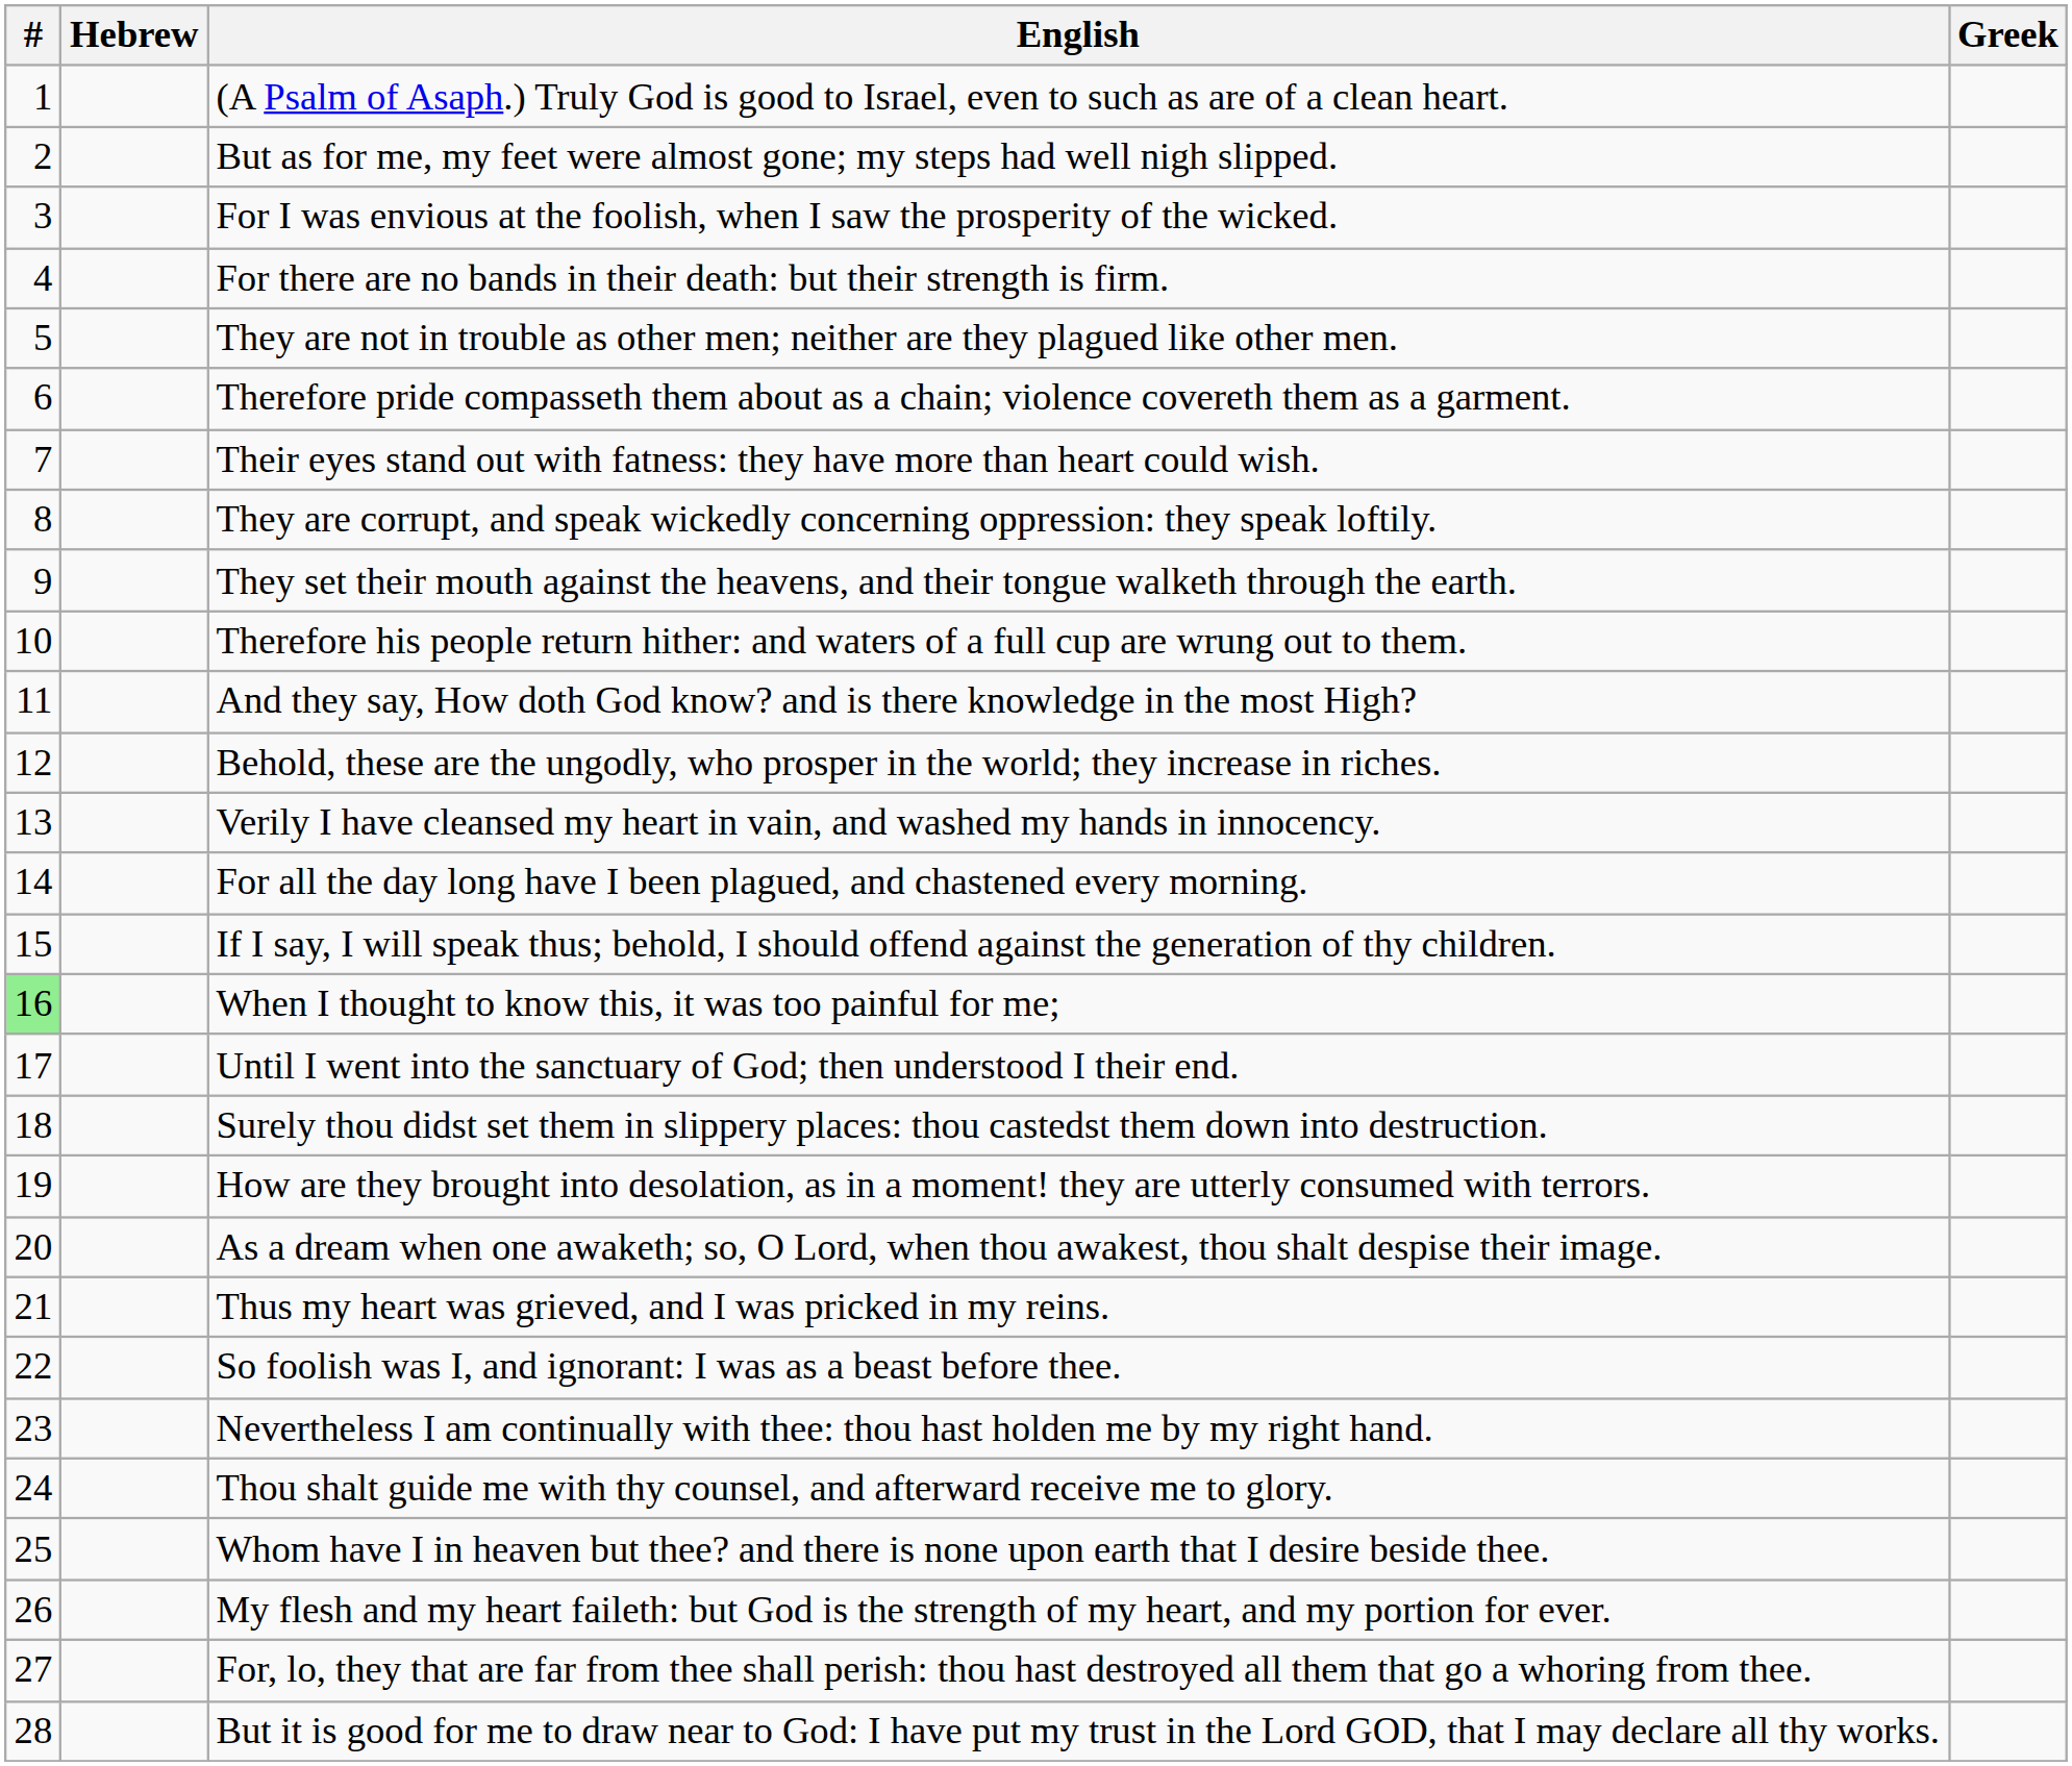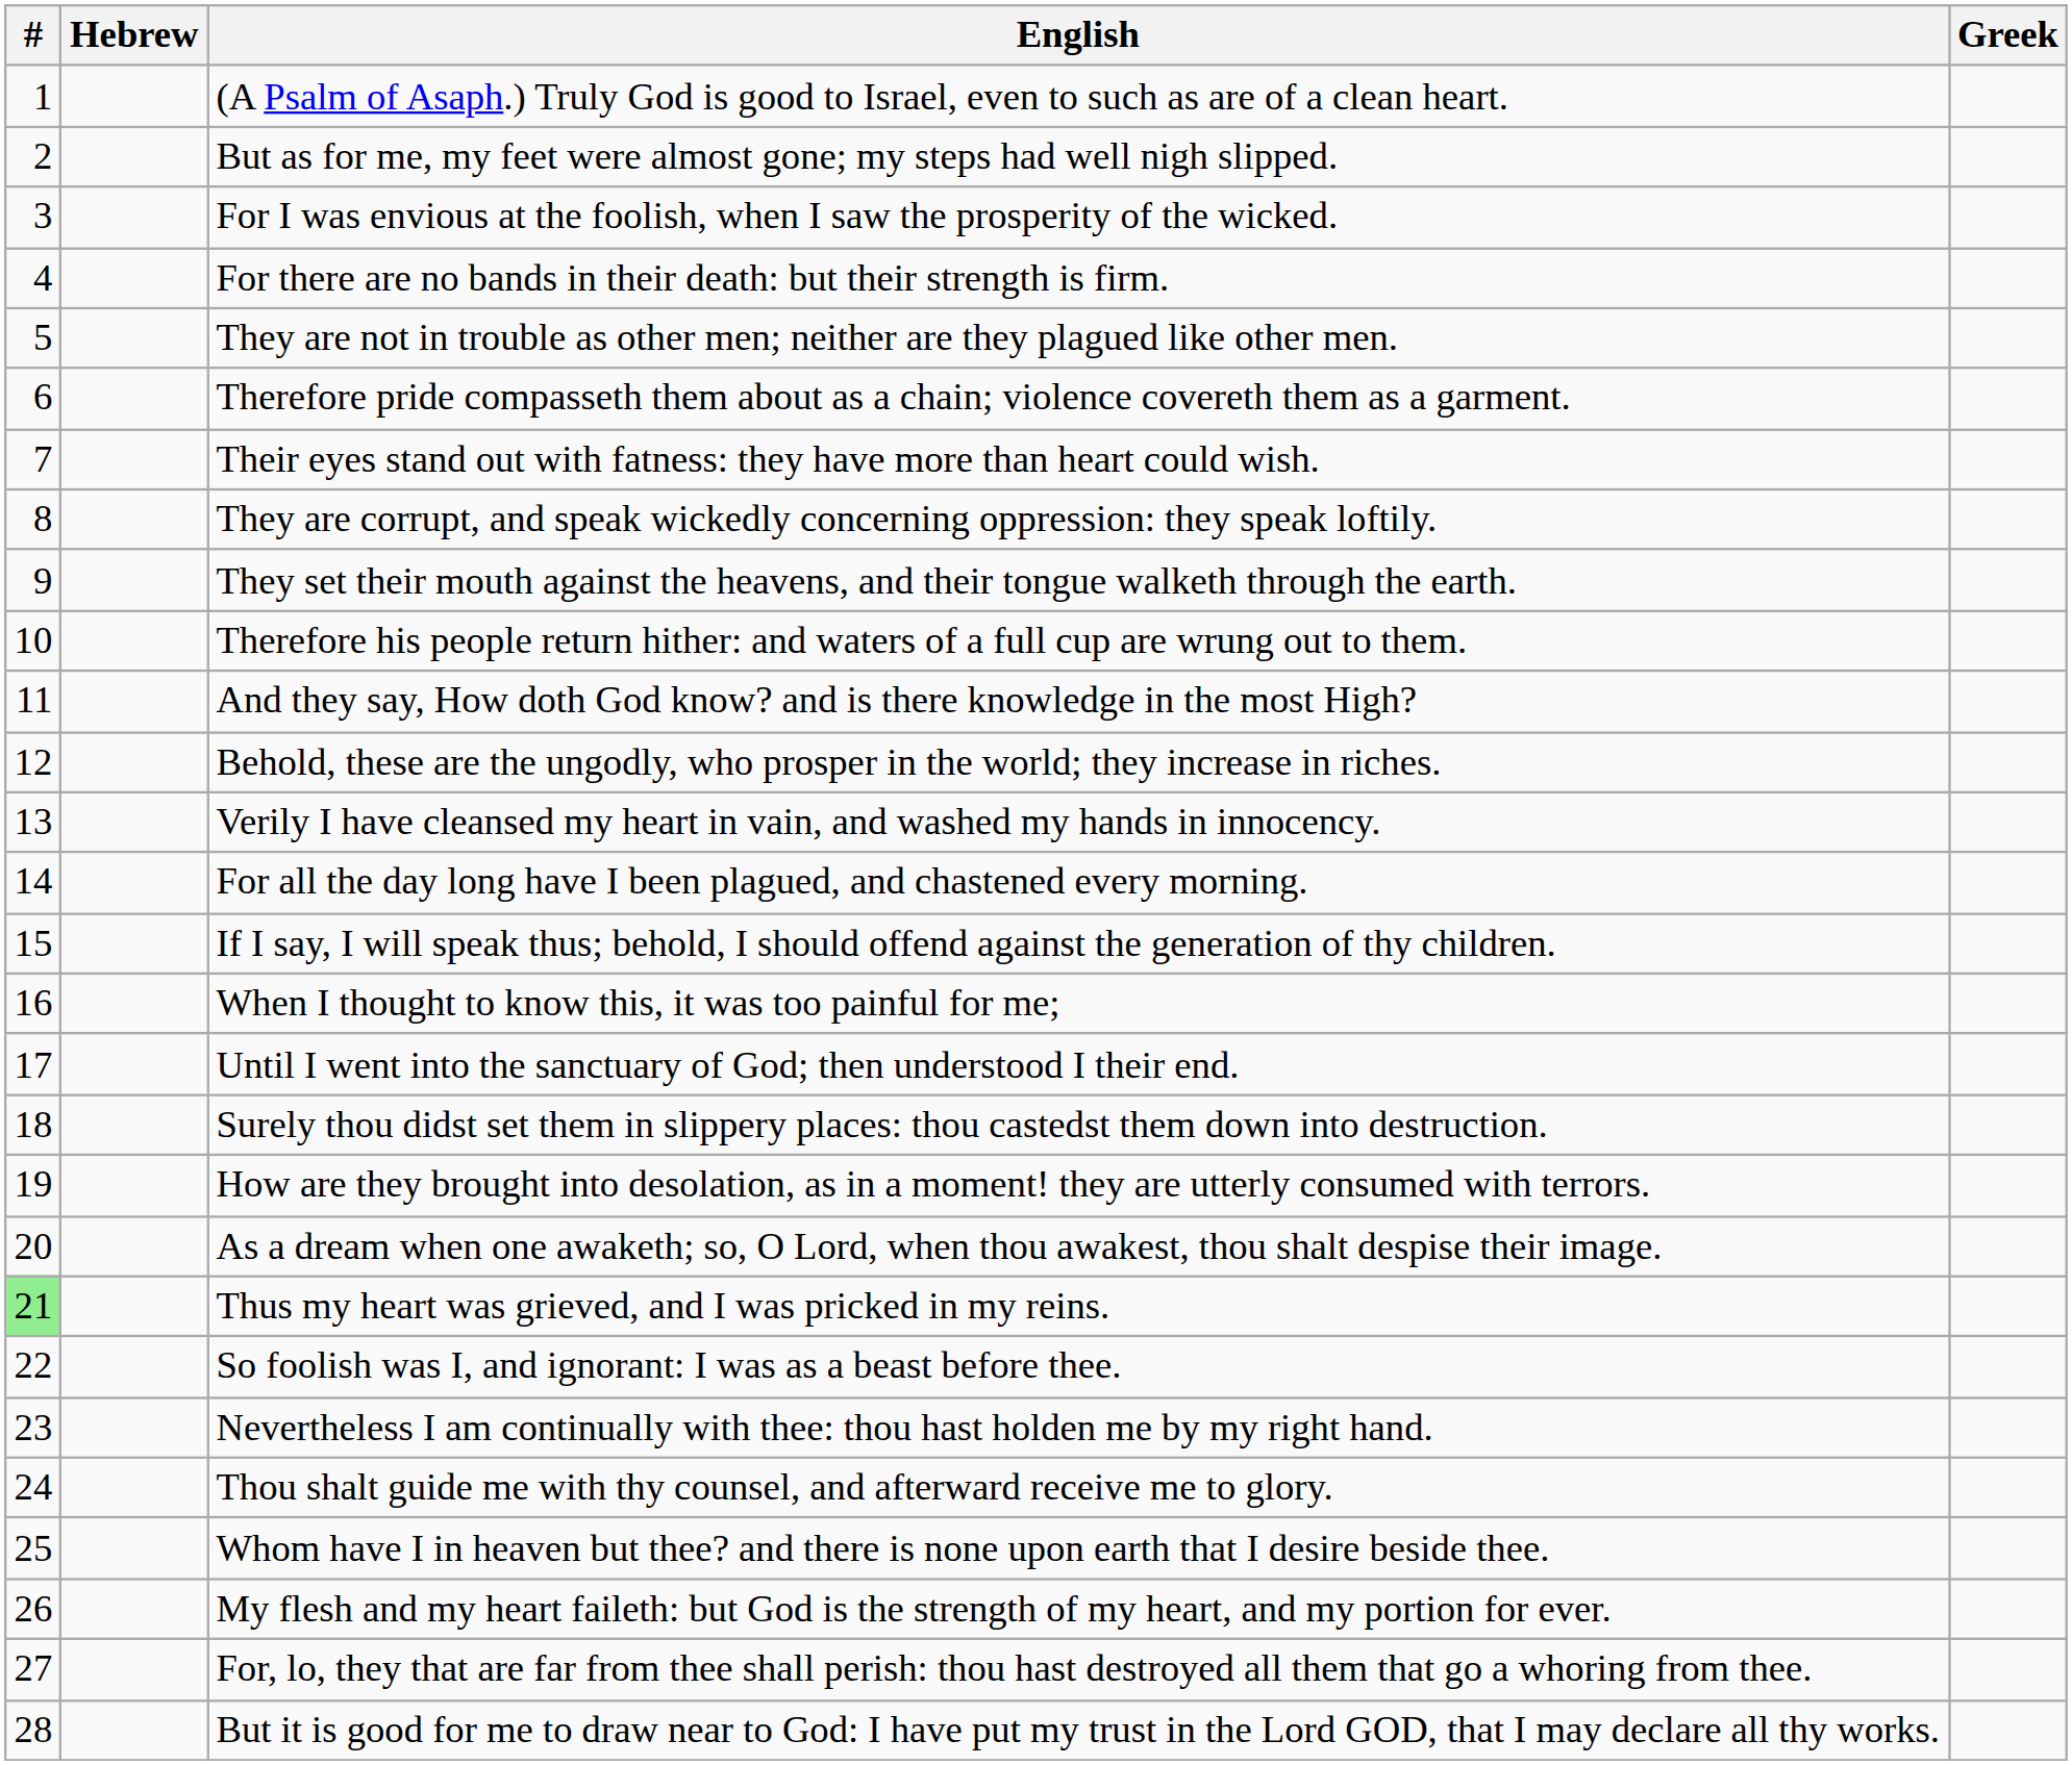When I thought to know this, it was too painful for me; | #: lightgreen background -> no background
Thus my heart was grieved, and I was pricked in my reins. | #: no background -> lightgreen background
